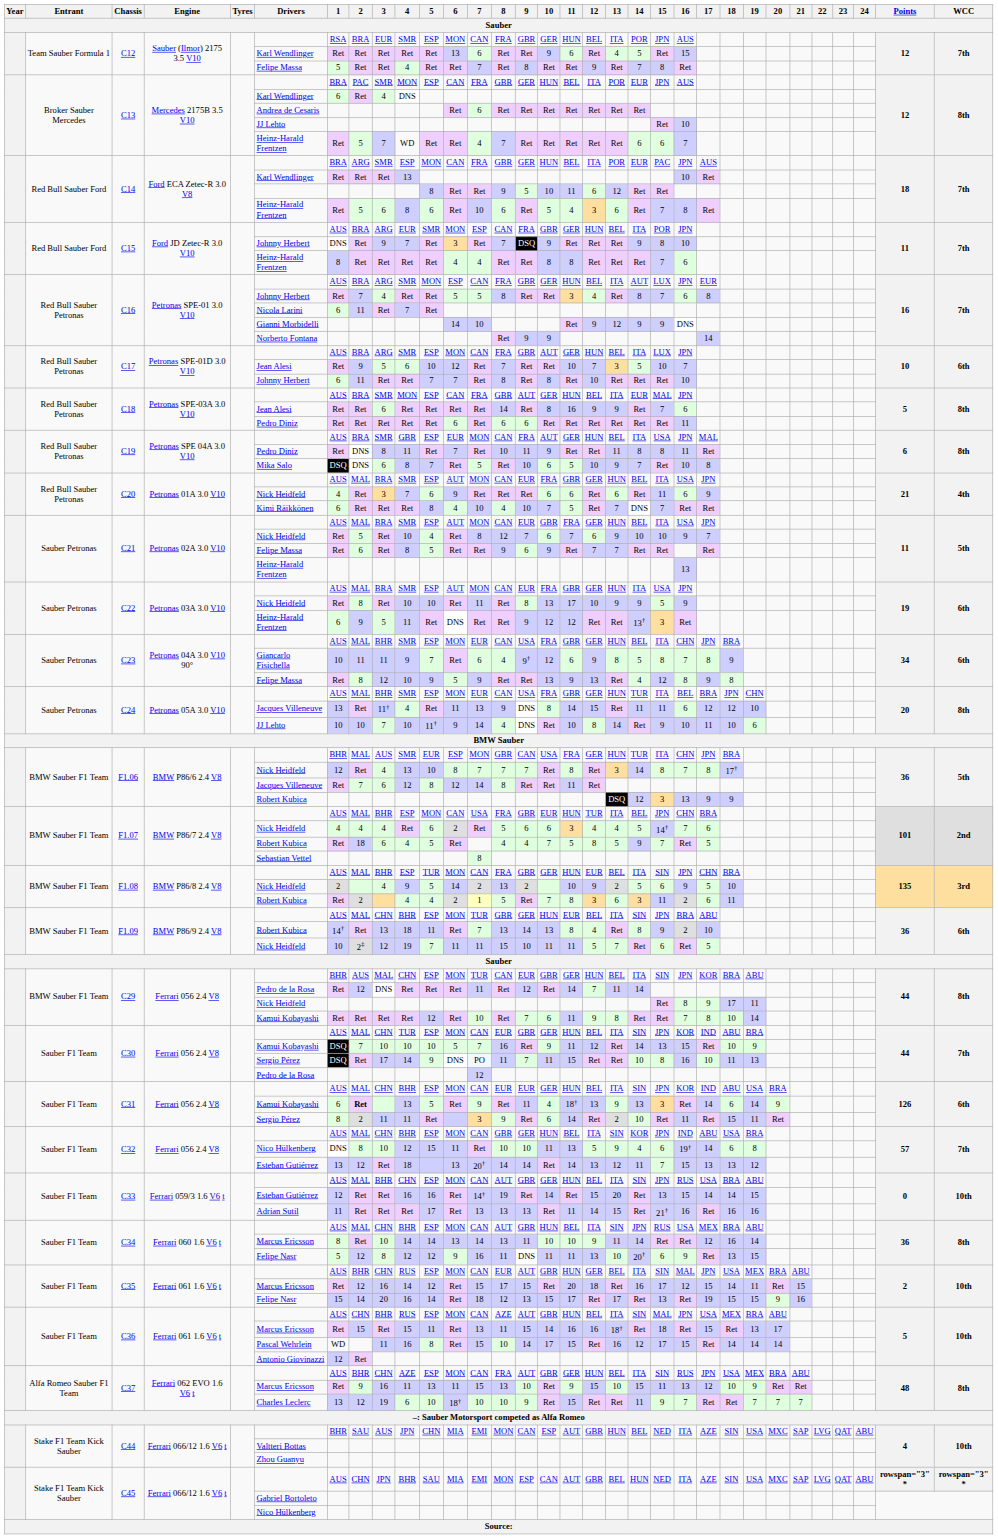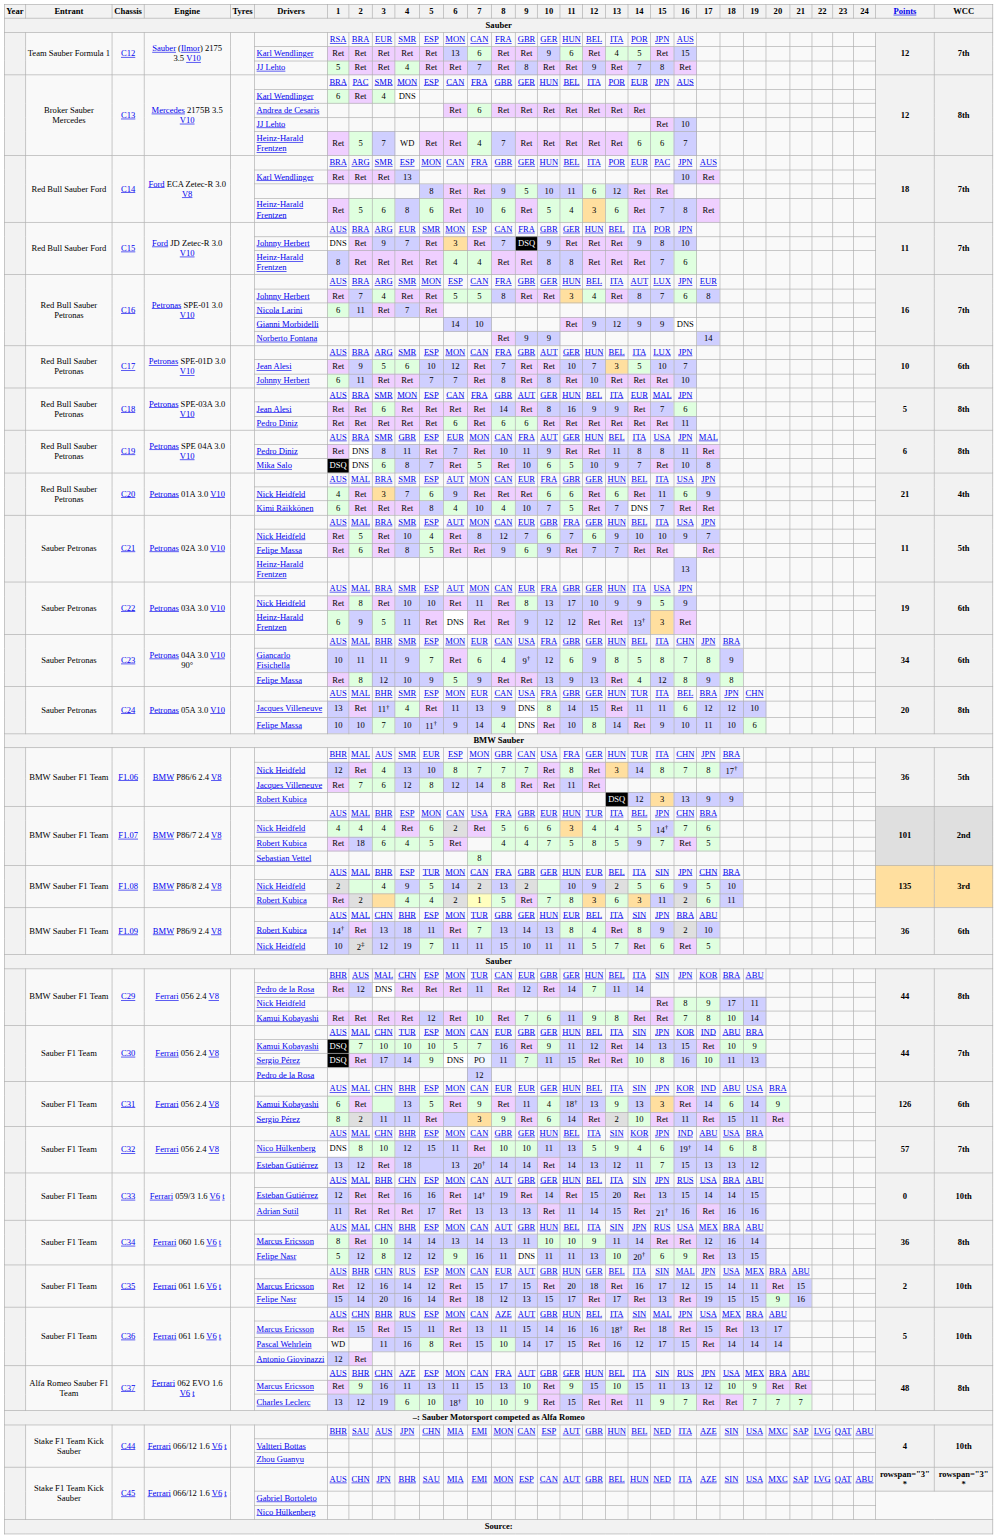row 5 | Drivers: Felipe Massa -> JJ Lehto
row 47 | Drivers: JJ Lehto -> Felipe Massa
row 73 | 2: bold -> normal
